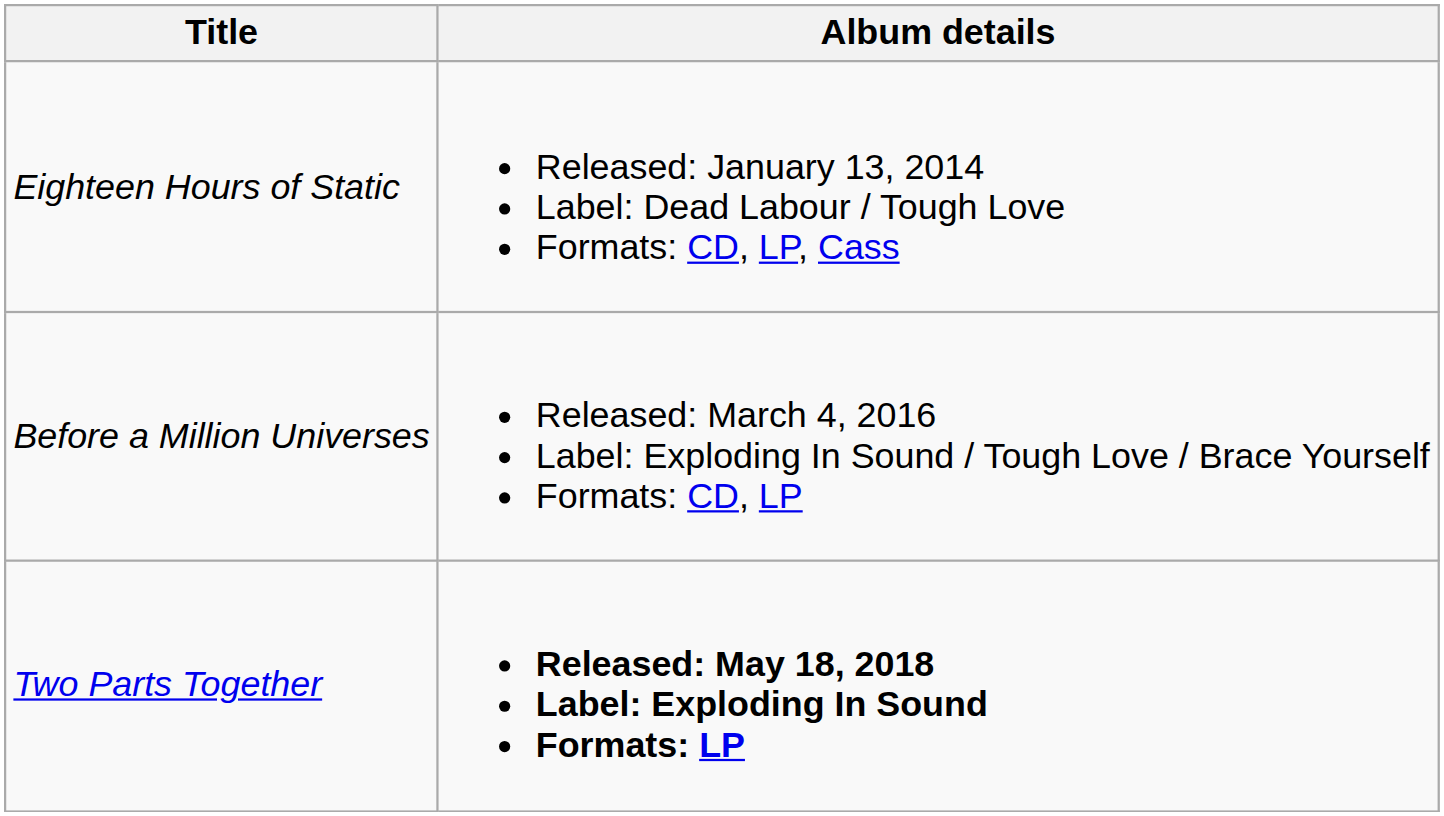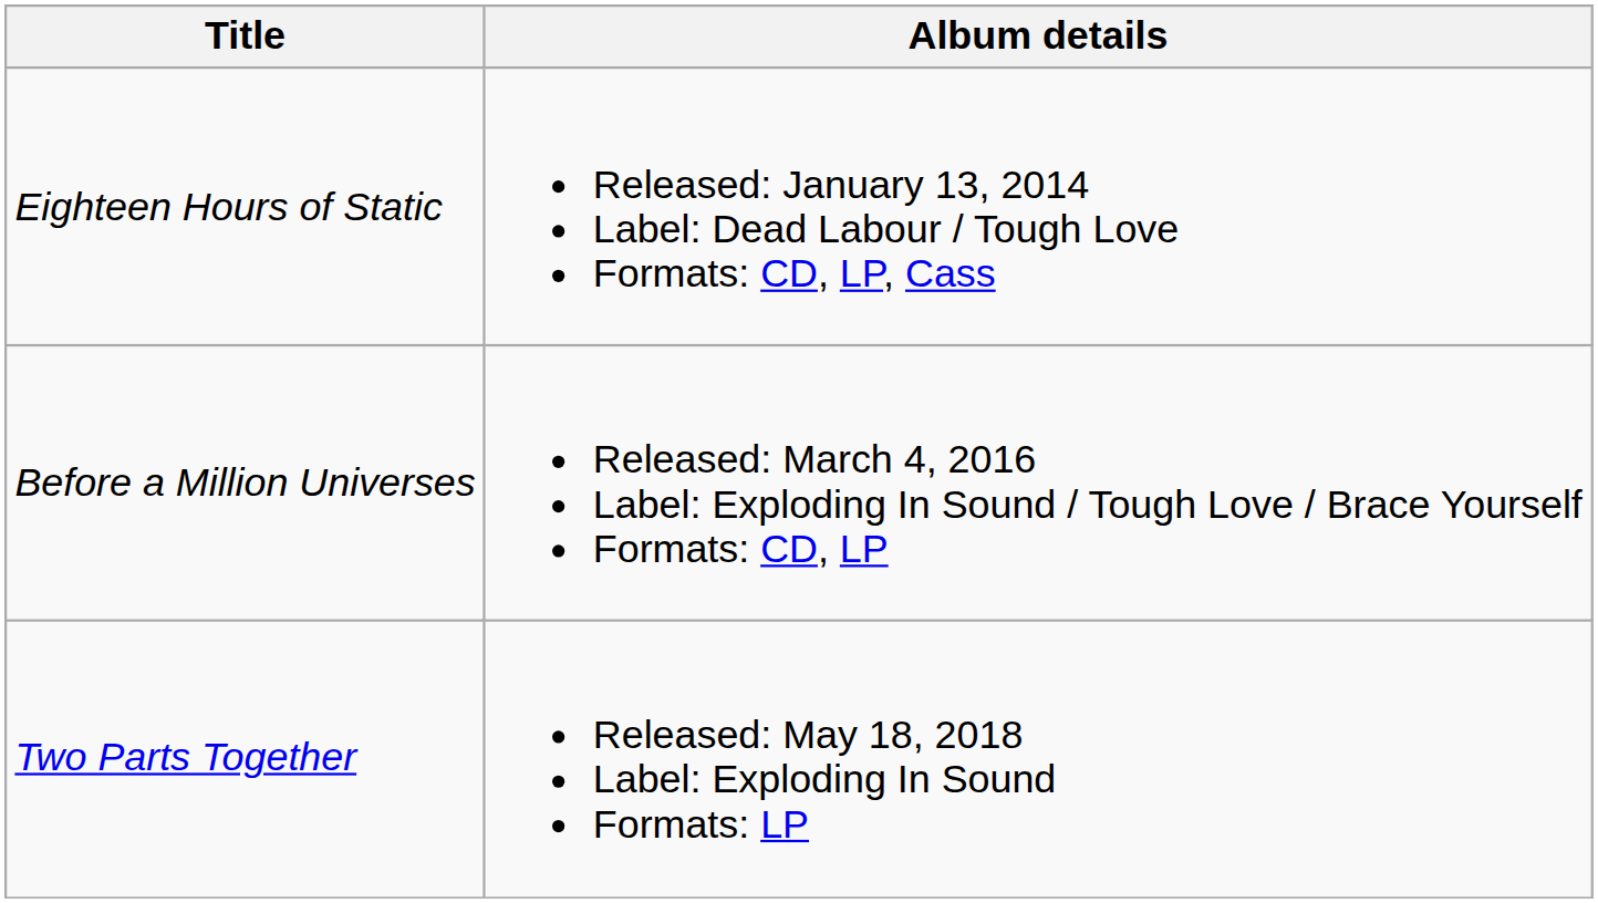Two Parts Together | Album details: bold -> normal
